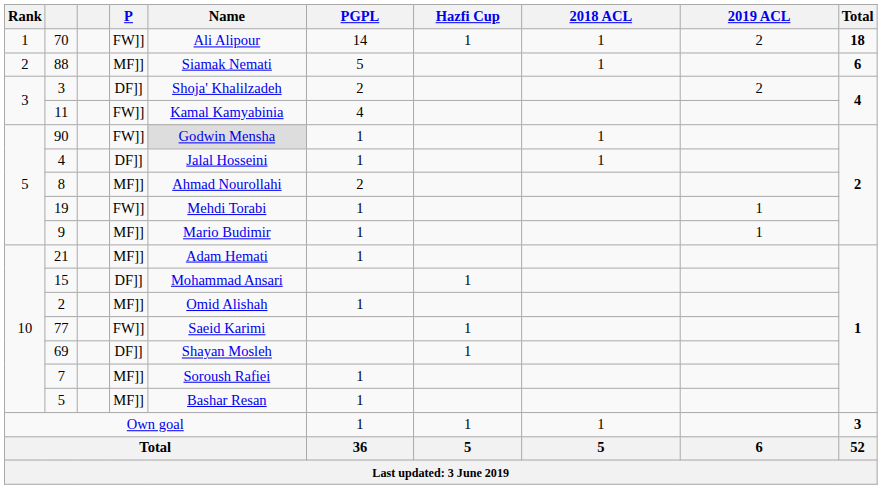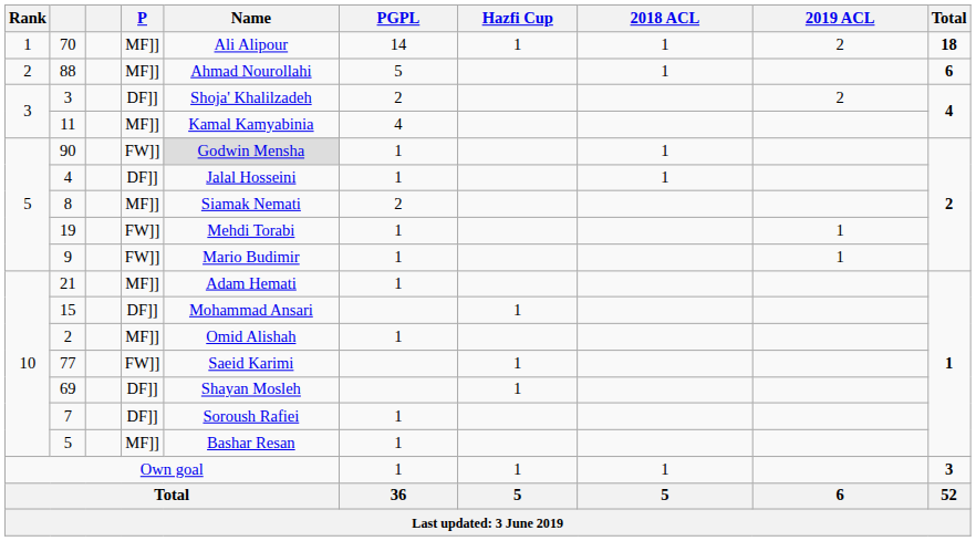70 | P: FW]] -> MF]]
88 | Name: Siamak Nemati -> Ahmad Nourollahi
11 | P: FW]] -> MF]]
8 | Name: Ahmad Nourollahi -> Siamak Nemati
9 | P: MF]] -> FW]]
7 | P: MF]] -> DF]]
